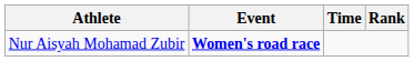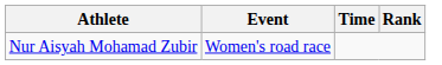Nur Aisyah Mohamad Zubir | Event: bold -> normal
